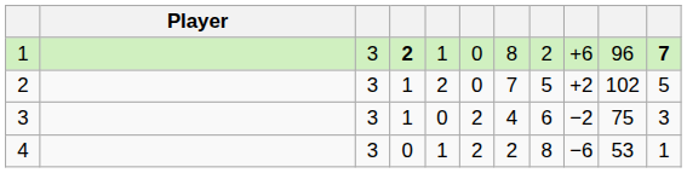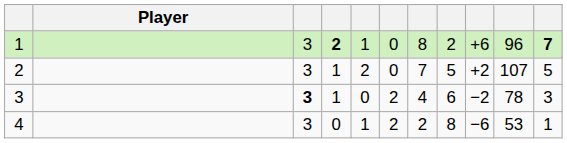row 3 | column 10: 102 -> 107
row 4 | column 3: normal -> bold
row 4 | column 10: 75 -> 78
